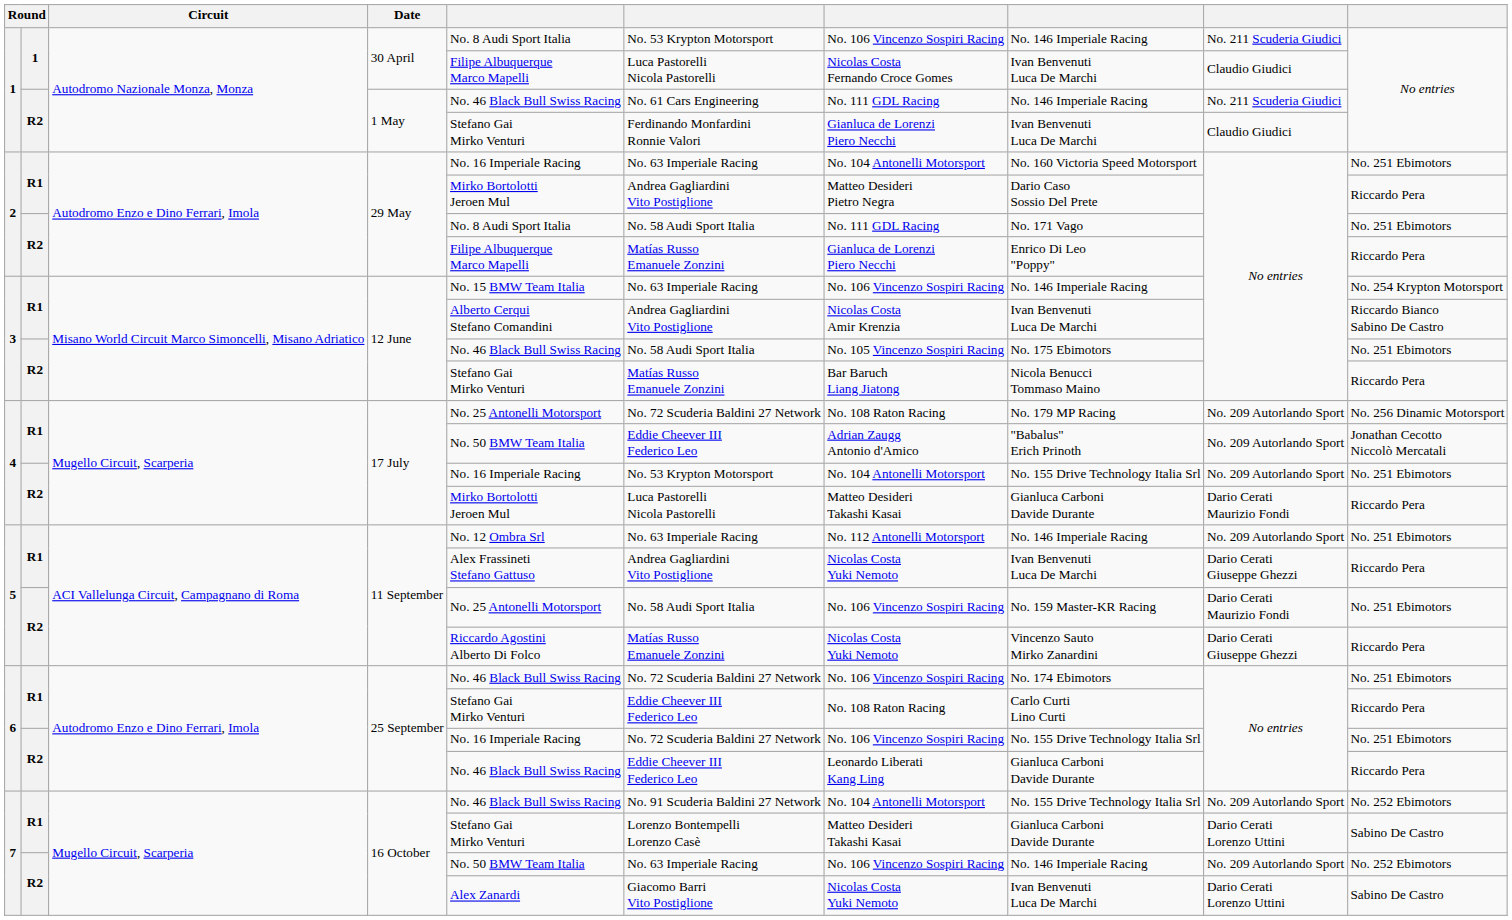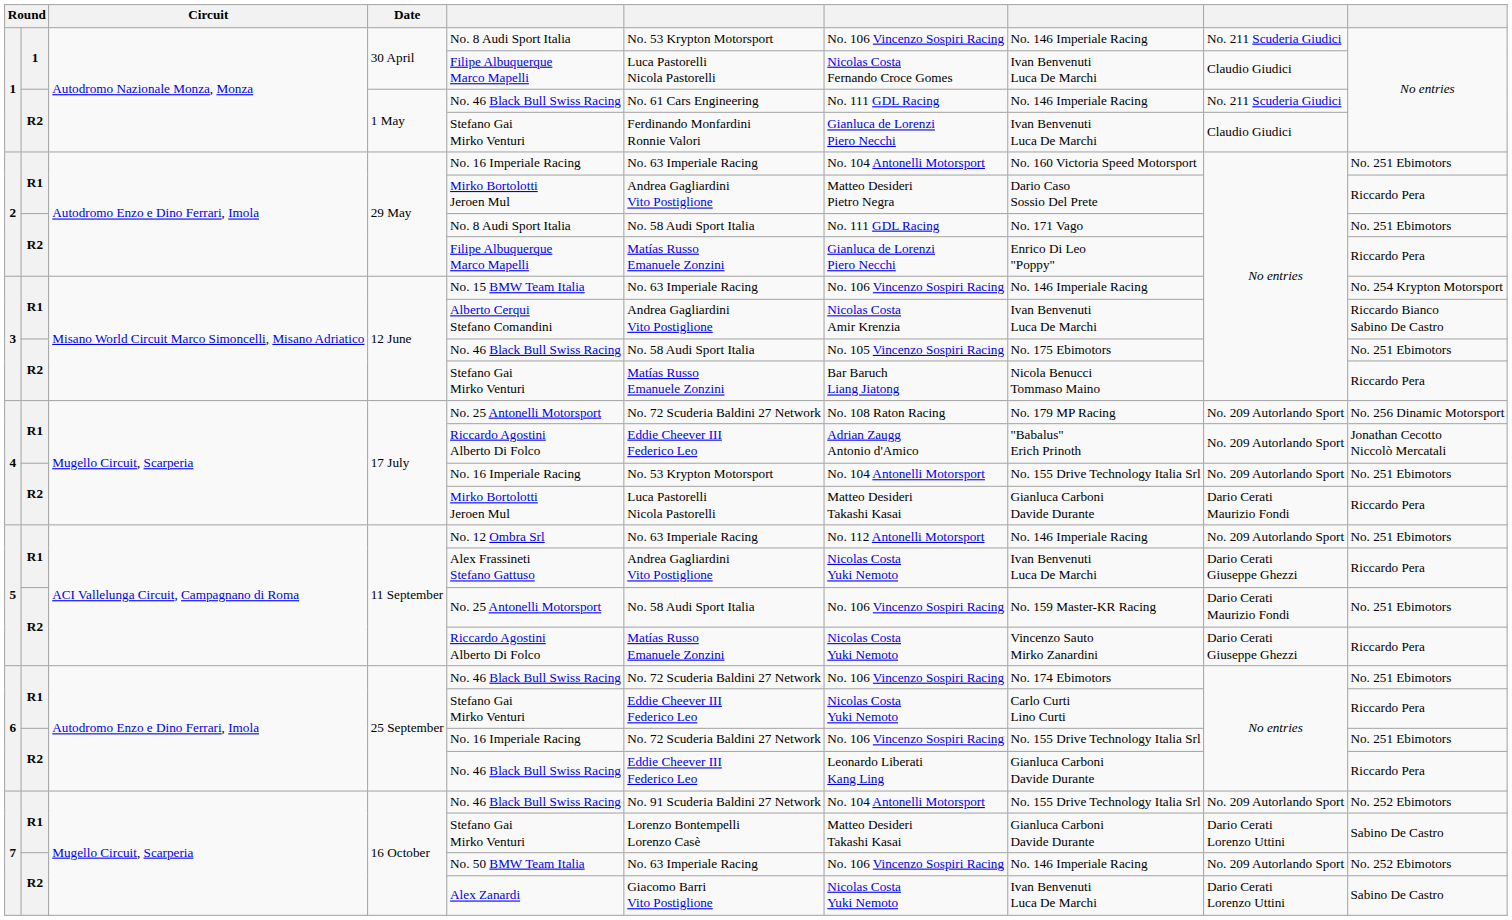row 15 | column 5: No. 50 BMW Team Italia -> Riccardo Agostini Alberto Di Folco
row 23 | column 7: No. 108 Raton Racing -> Nicolas Costa Yuki Nemoto
